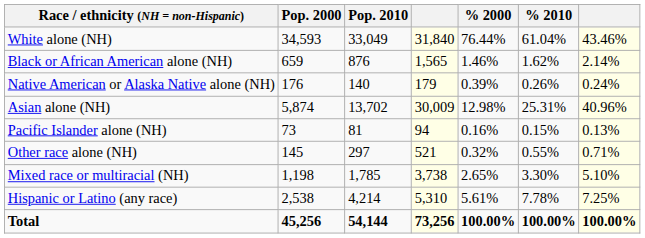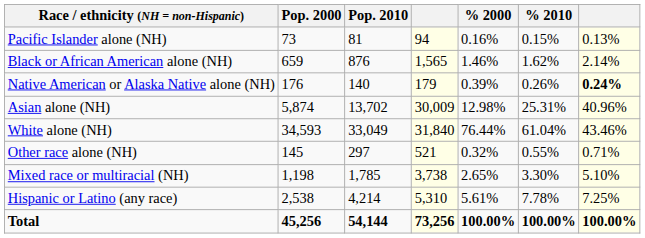rows swapped: White alone (NH) <-> Pacific Islander alone (NH)
Native American or Alaska Native alone (NH) | column 7: normal -> bold
